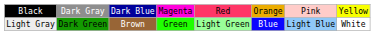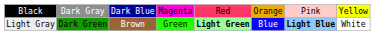Light Gray | column 5: normal -> bold
Light Gray | column 7: normal -> bold
